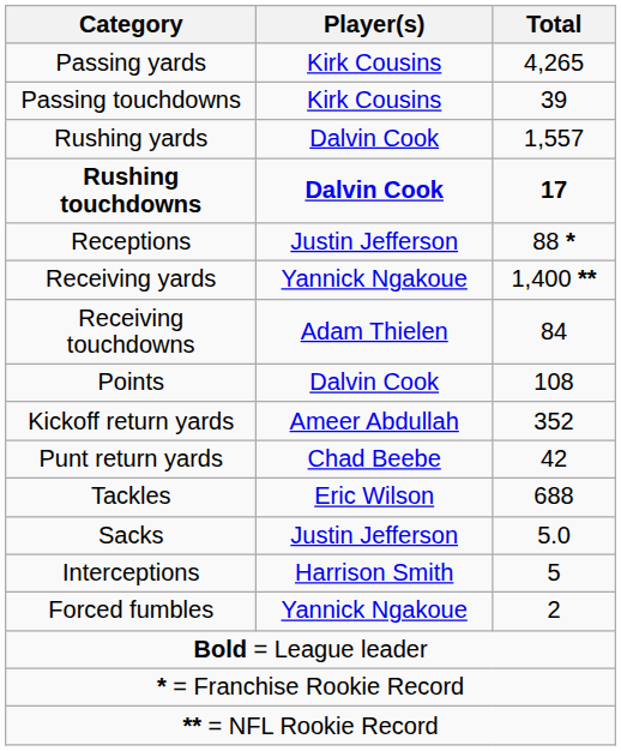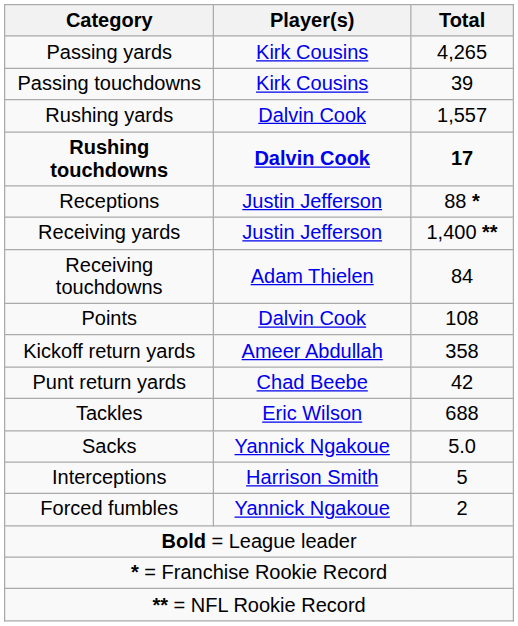Receiving yards | Player(s): Yannick Ngakoue -> Justin Jefferson
Kickoff return yards | Total: 352 -> 358
Sacks | Player(s): Justin Jefferson -> Yannick Ngakoue
